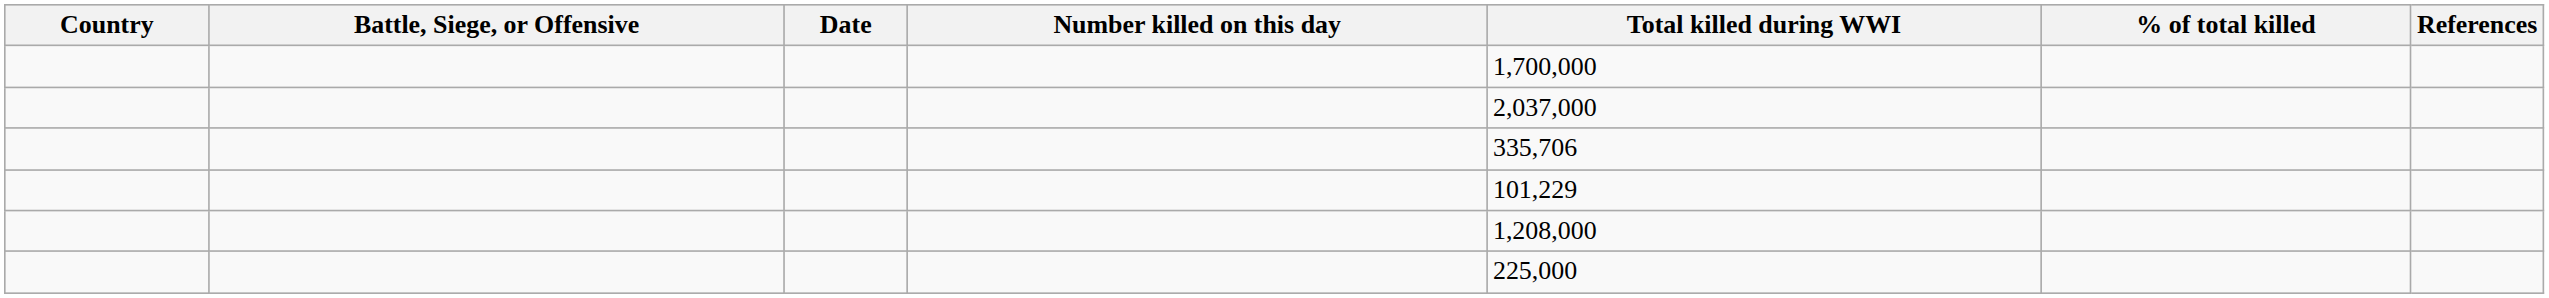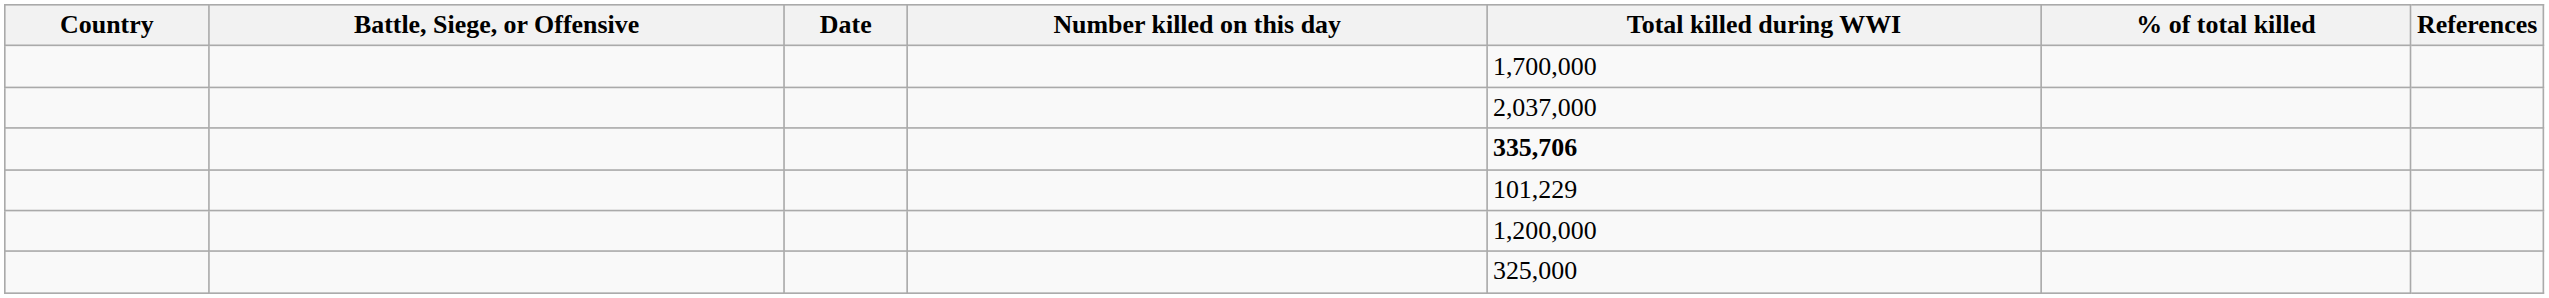row 4 | Total killed during WWI: normal -> bold
row 6 | Total killed during WWI: 1,208,000 -> 1,200,000
row 7 | Total killed during WWI: 225,000 -> 325,000
